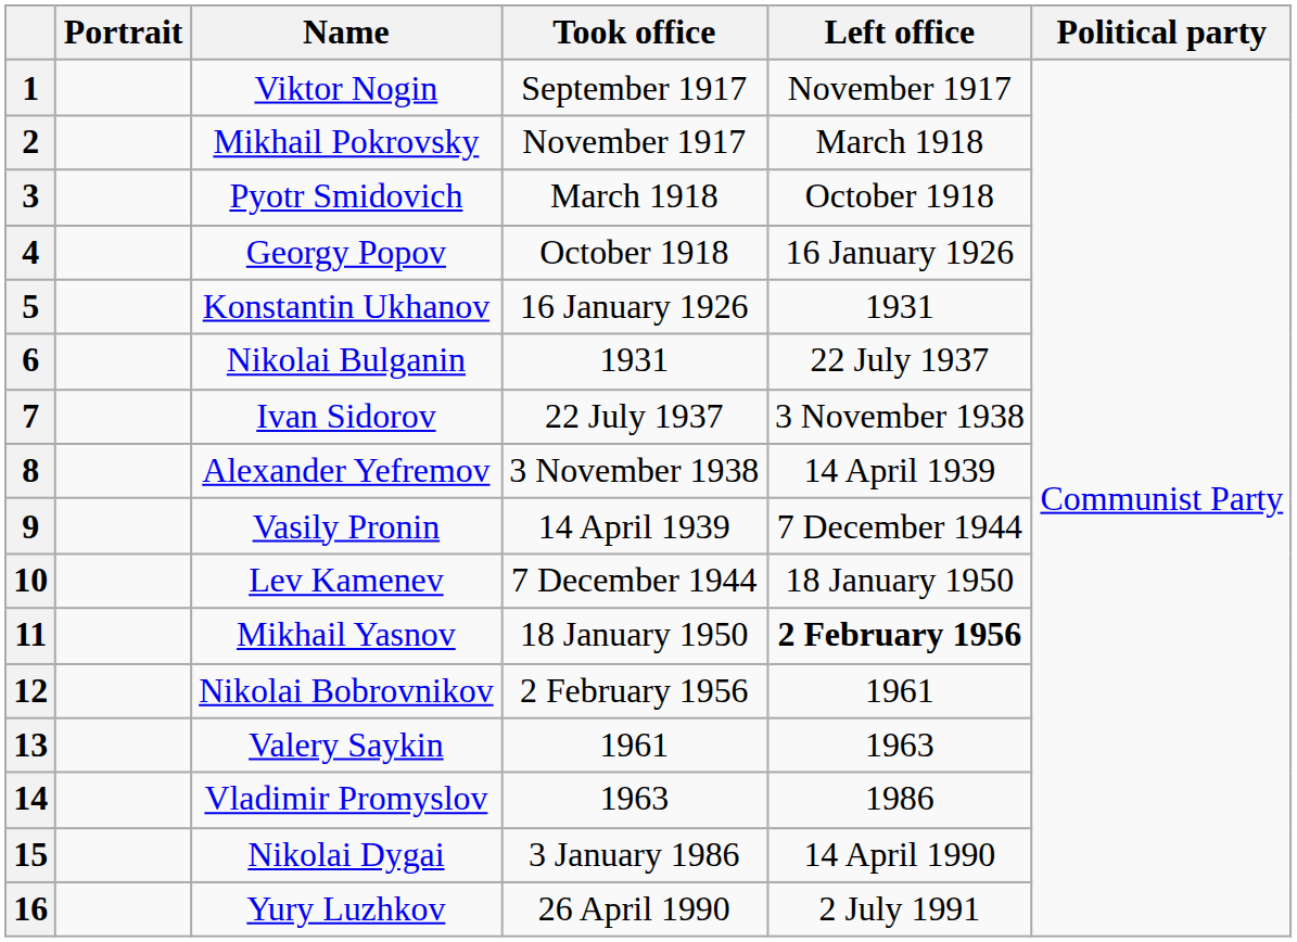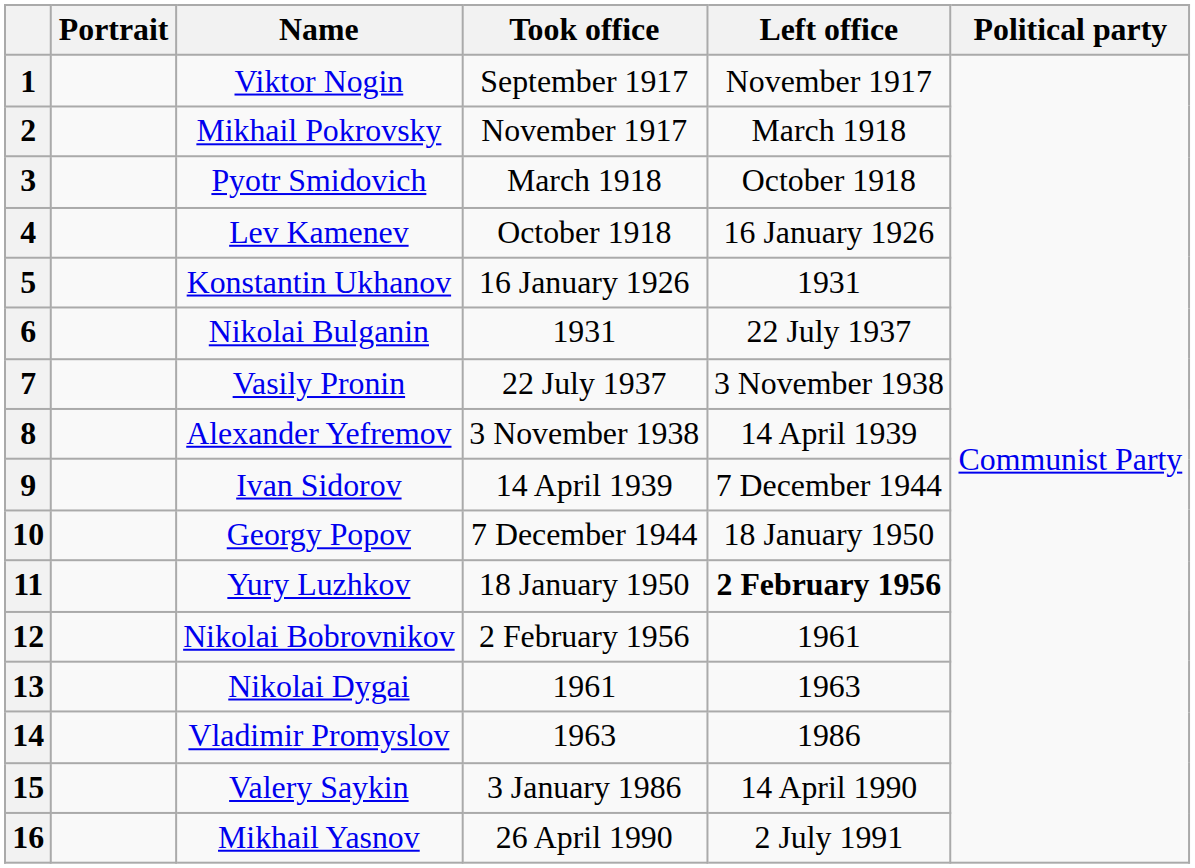4 | Name: Georgy Popov -> Lev Kamenev
7 | Name: Ivan Sidorov -> Vasily Pronin
9 | Name: Vasily Pronin -> Ivan Sidorov
10 | Name: Lev Kamenev -> Georgy Popov
11 | Name: Mikhail Yasnov -> Yury Luzhkov
13 | Name: Valery Saykin -> Nikolai Dygai
15 | Name: Nikolai Dygai -> Valery Saykin
16 | Name: Yury Luzhkov -> Mikhail Yasnov
